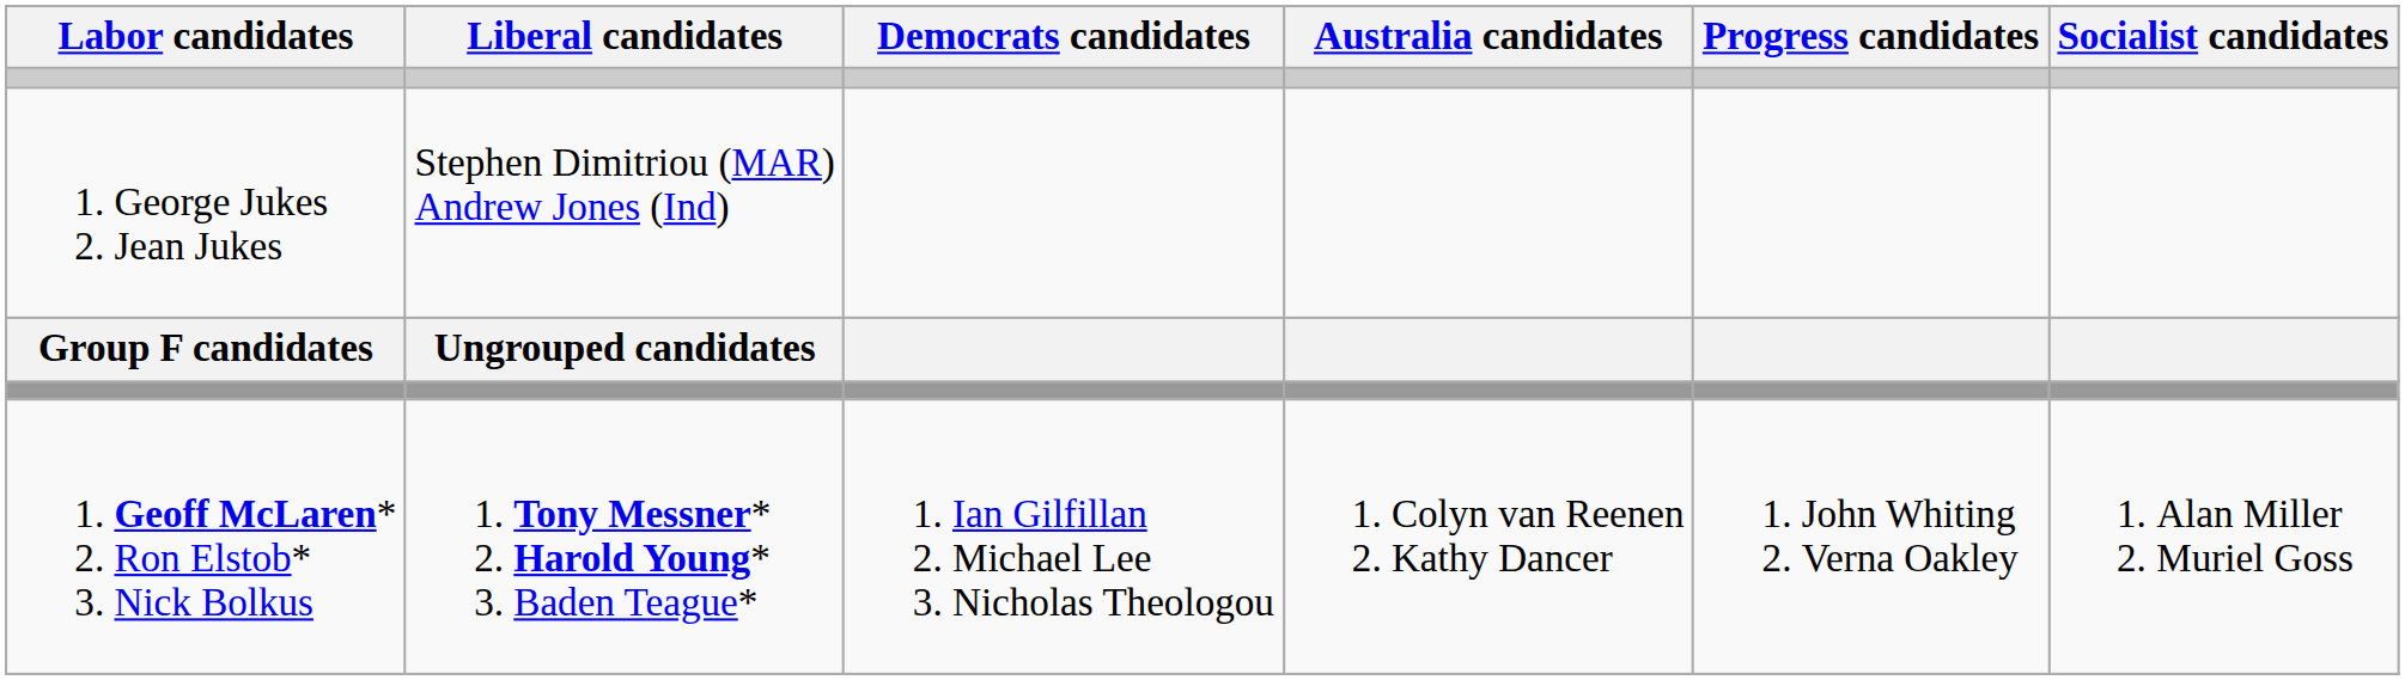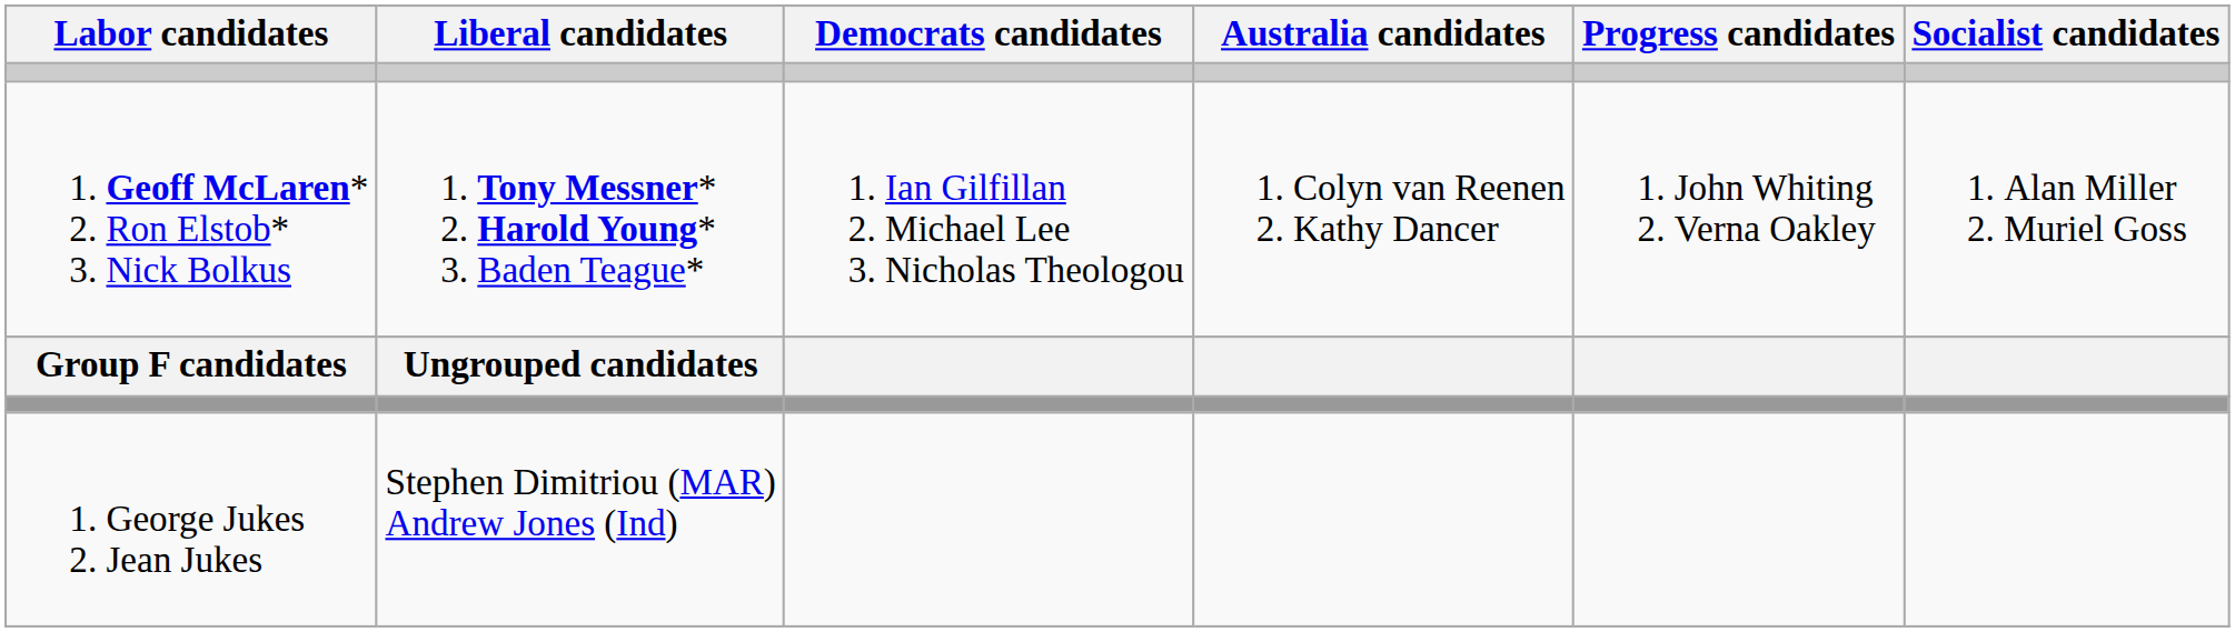rows swapped: Geoff McLaren* Ron Elstob* Nick Bolkus <-> George Jukes Jean Jukes
